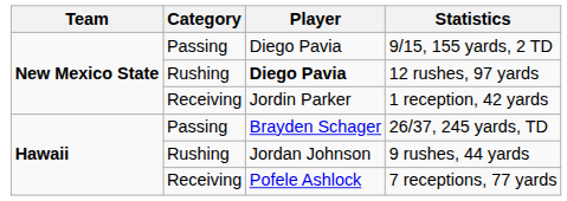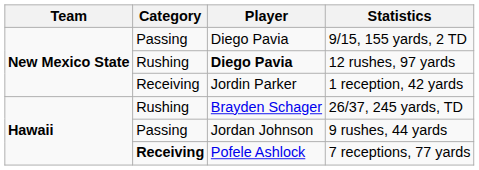26/37, 245 yards, TD | Category: Passing -> Rushing
9 rushes, 44 yards | Category: Rushing -> Passing
7 receptions, 77 yards | Category: normal -> bold
